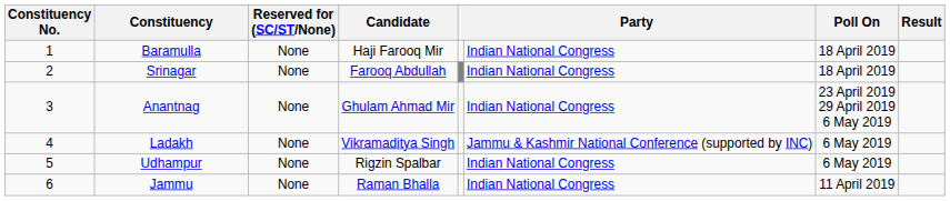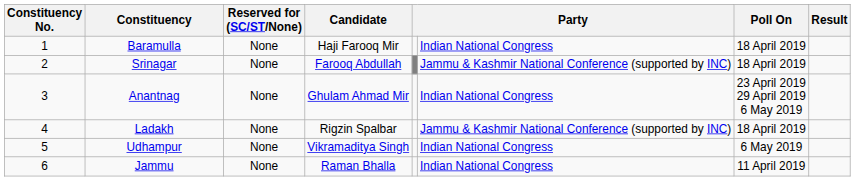Srinagar | column 6: Indian National Congress -> Jammu & Kashmir National Conference (supported by INC)
Ladakh | Candidate: Vikramaditya Singh -> Rigzin Spalbar
Ladakh | Poll On: 6 May 2019 -> 18 April 2019
Udhampur | Candidate: Rigzin Spalbar -> Vikramaditya Singh
